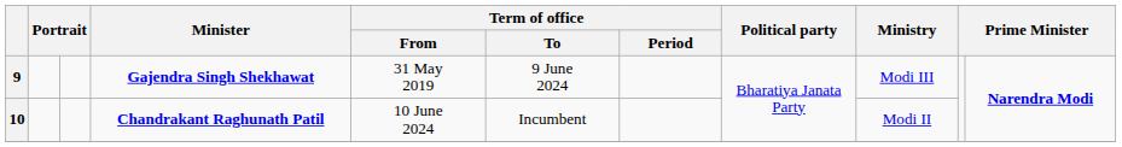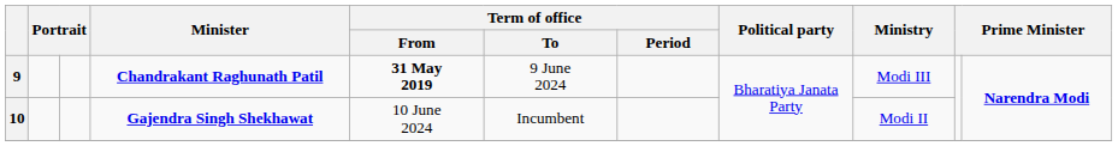9 | Minister: Gajendra Singh Shekhawat -> Chandrakant Raghunath Patil
9 | Term of office / From: normal -> bold
10 | Minister: Chandrakant Raghunath Patil -> Gajendra Singh Shekhawat
